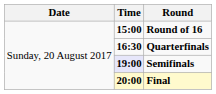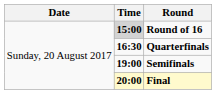Round of 16 | Time: no background -> lightgrey background
Semifinals | Time: lavender background -> no background
